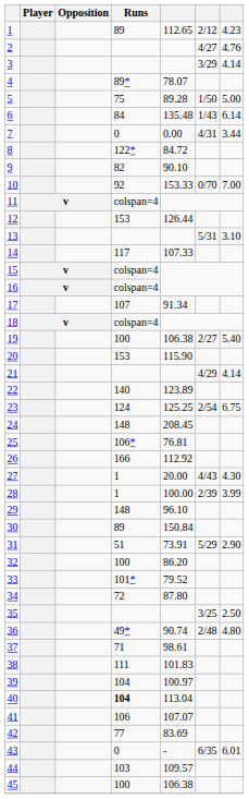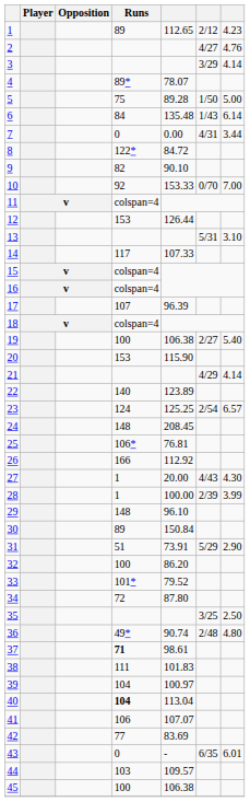17 | column 5: 91.34 -> 96.39
23 | column 7: 6.75 -> 6.57
37 | Runs: normal -> bold
